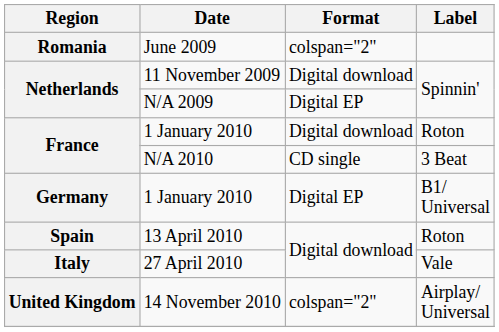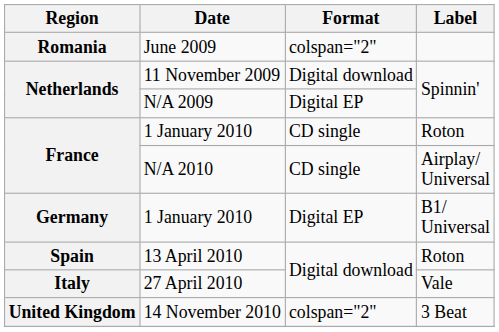France / 1 January 2010 | Format: Digital download -> CD single
N/A 2010 | Label: 3 Beat -> Airplay/ Universal
14 November 2010 | Label: Airplay/ Universal -> 3 Beat
